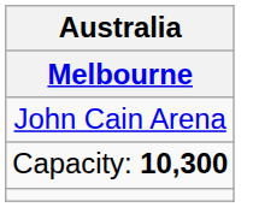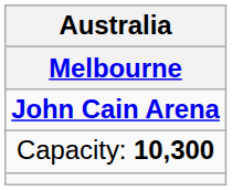row 3 | column 1: normal -> bold
